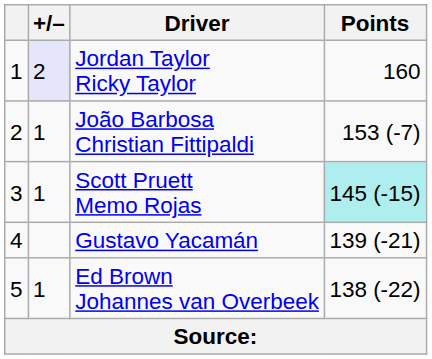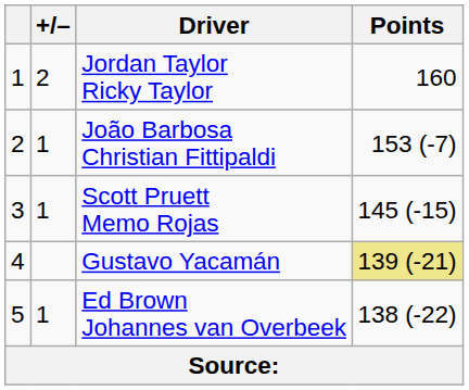Jordan Taylor Ricky Taylor | +/–: lavender background -> no background
Scott Pruett Memo Rojas | Points: paleturquoise background -> no background
Gustavo Yacamán | Points: no background -> khaki background
